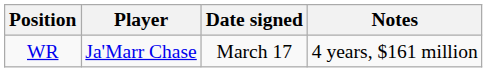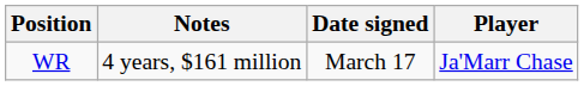columns swapped: Player <-> Notes
